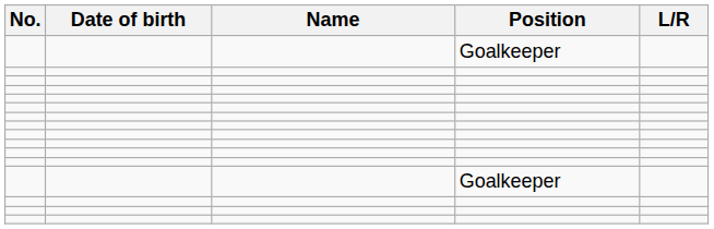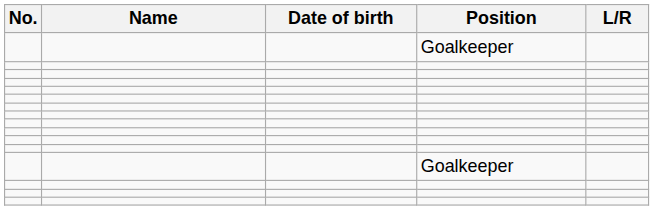columns swapped: Name <-> Date of birth
